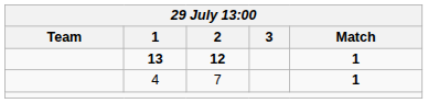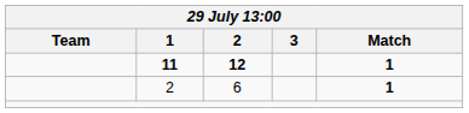row 3 | 1: 13 -> 11
row 4 | 1: 4 -> 2
row 4 | 2: 7 -> 6
